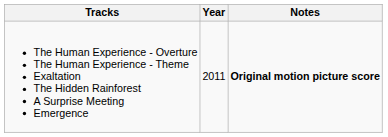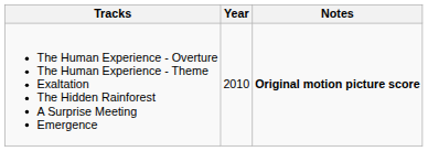row 2 | Year: 2011 -> 2010
